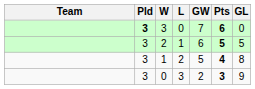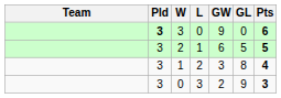columns swapped: GL <-> Pts
row 2 | GW: 7 -> 9
row 4 | GW: 5 -> 3
